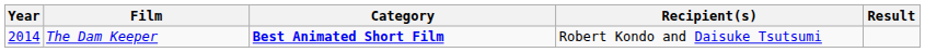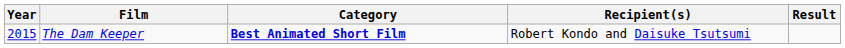The Dam Keeper | Year: 2014 -> 2015
